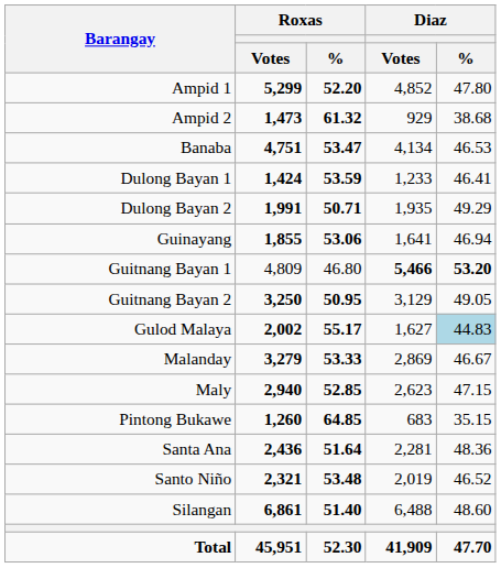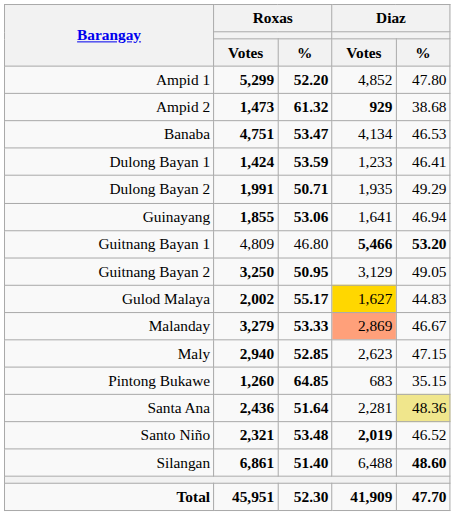Ampid 2 | Diaz / Votes: normal -> bold
Gulod Malaya | Diaz / Votes: no background -> gold background
Gulod Malaya | Diaz / %: lightblue background -> no background
Malanday | Diaz / Votes: no background -> lightsalmon background
Santa Ana | Diaz / %: no background -> khaki background
Santo Niño | Diaz / Votes: normal -> bold
Silangan | Diaz / %: normal -> bold
